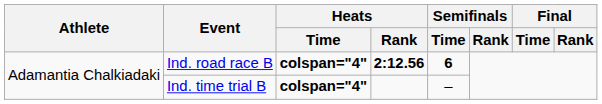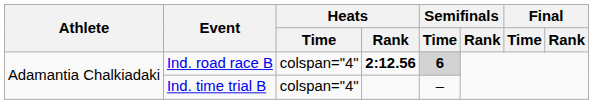Ind. road race B | Heats / Time: bold -> normal
Ind. road race B | Semifinals / Time: no background -> lightgrey background
Ind. time trial B | Heats / Time: bold -> normal
